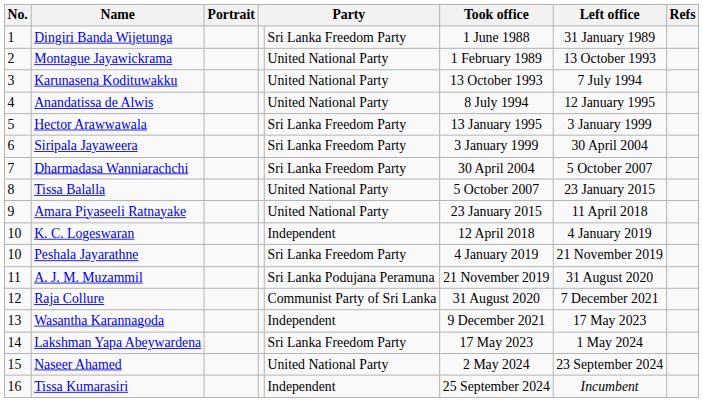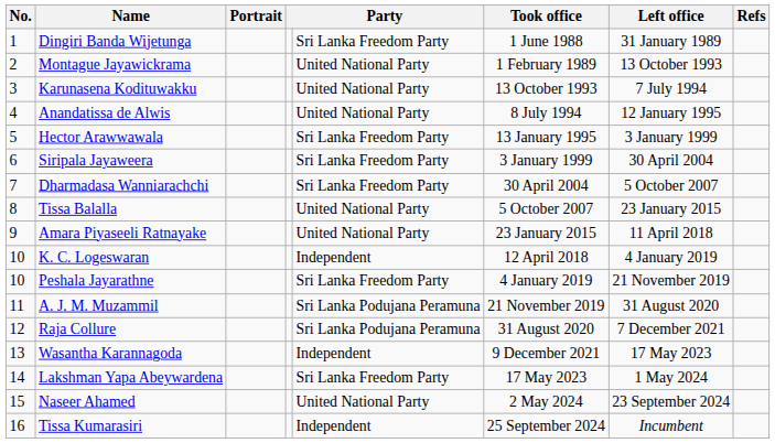Raja Collure | column 5: Communist Party of Sri Lanka -> Sri Lanka Podujana Peramuna
